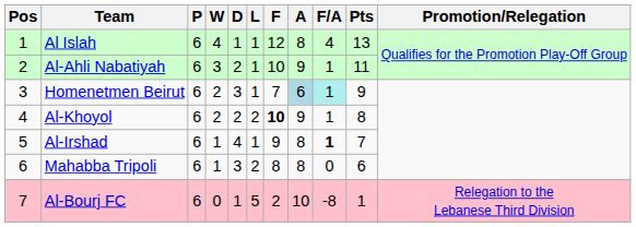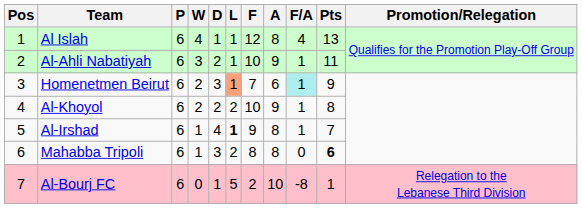Homenetmen Beirut | L: no background -> lightsalmon background
Homenetmen Beirut | A: lightblue background -> no background
Al-Khoyol | F: bold -> normal
Al-Irshad | L: normal -> bold
Al-Irshad | F/A: bold -> normal
Mahabba Tripoli | Pts: normal -> bold
